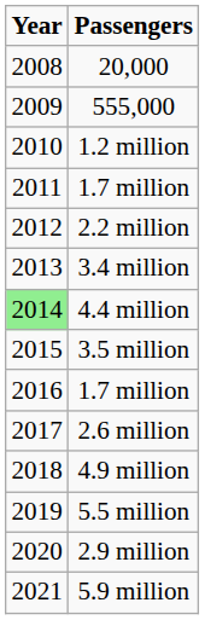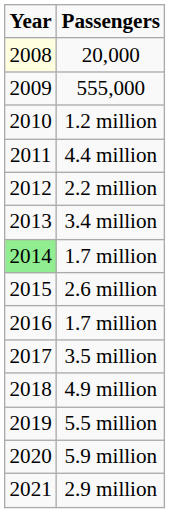row 2 | Year: no background -> lightyellow background
row 5 | Passengers: 1.7 million -> 4.4 million
row 8 | Passengers: 4.4 million -> 1.7 million
row 9 | Passengers: 3.5 million -> 2.6 million
row 11 | Passengers: 2.6 million -> 3.5 million
row 14 | Passengers: 2.9 million -> 5.9 million
row 15 | Passengers: 5.9 million -> 2.9 million
